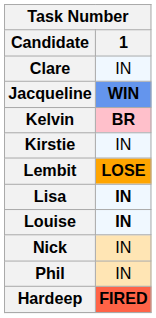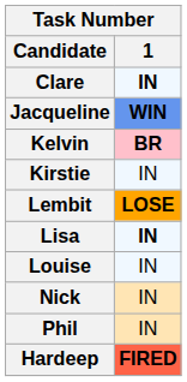Clare | 1: normal -> bold
Louise | 1: bold -> normal
